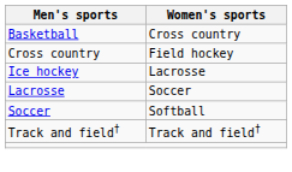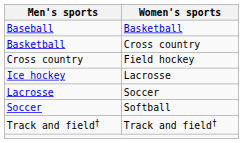+ row: Baseball | Basketball
